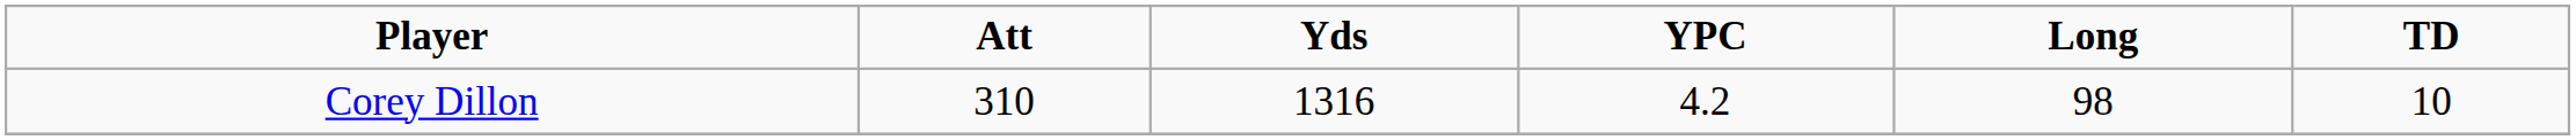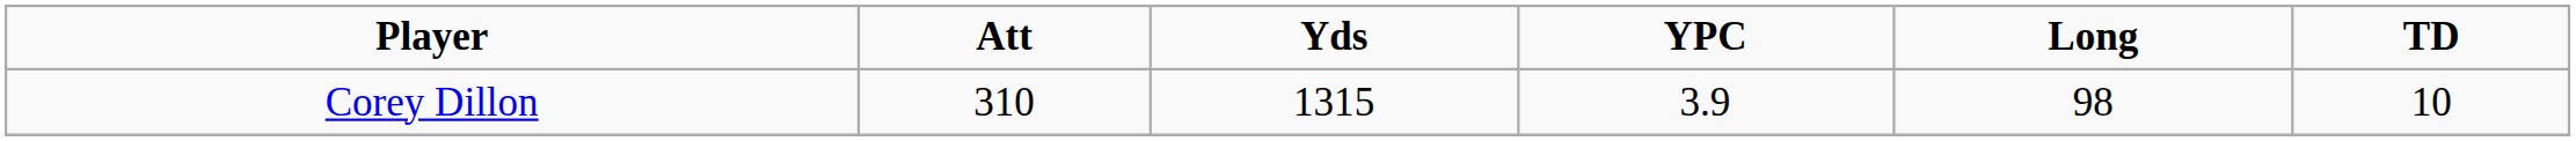Corey Dillon | Yds: 1316 -> 1315
Corey Dillon | YPC: 4.2 -> 3.9
